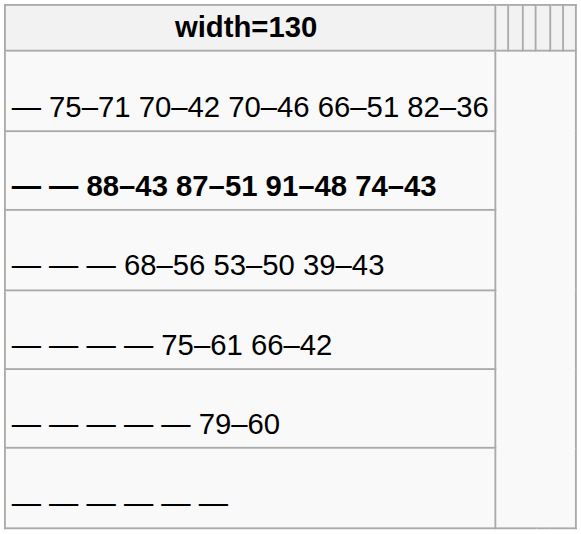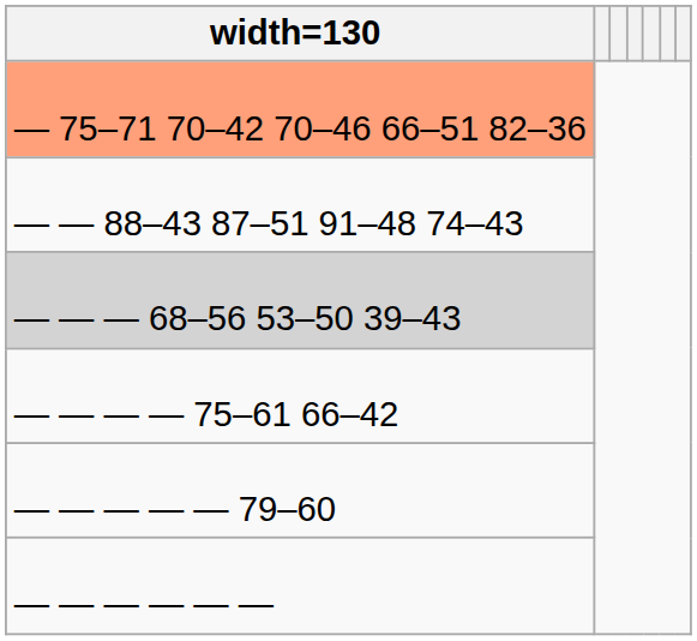— 75–71 70–42 70–46 66–51 82–36 | width=130: no background -> lightsalmon background
— — 88–43 87–51 91–48 74–43 | width=130: bold -> normal
— — — 68–56 53–50 39–43 | width=130: no background -> lightgrey background
